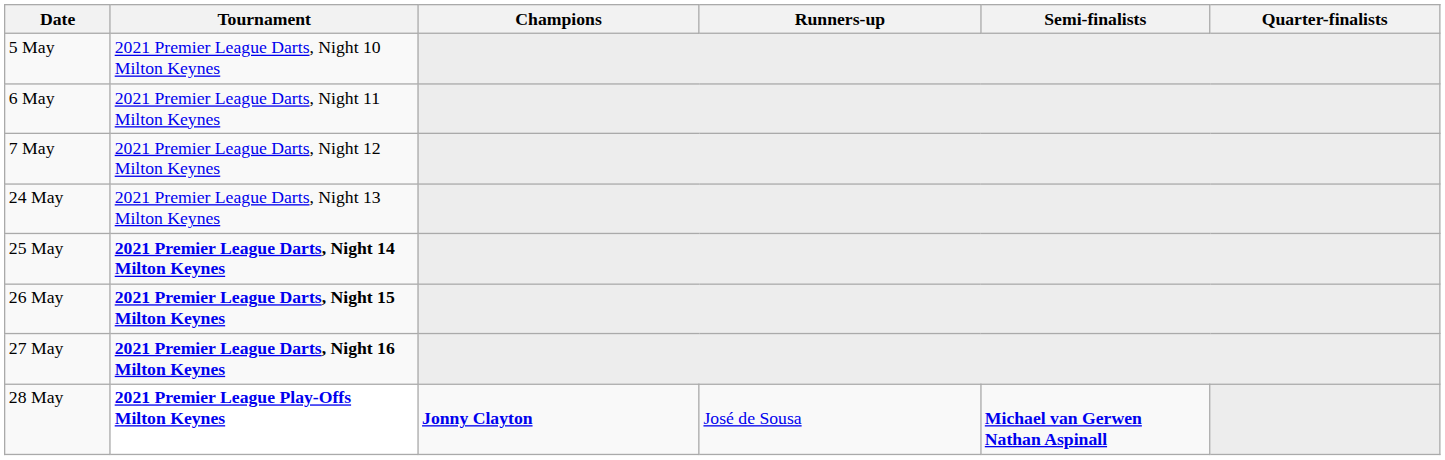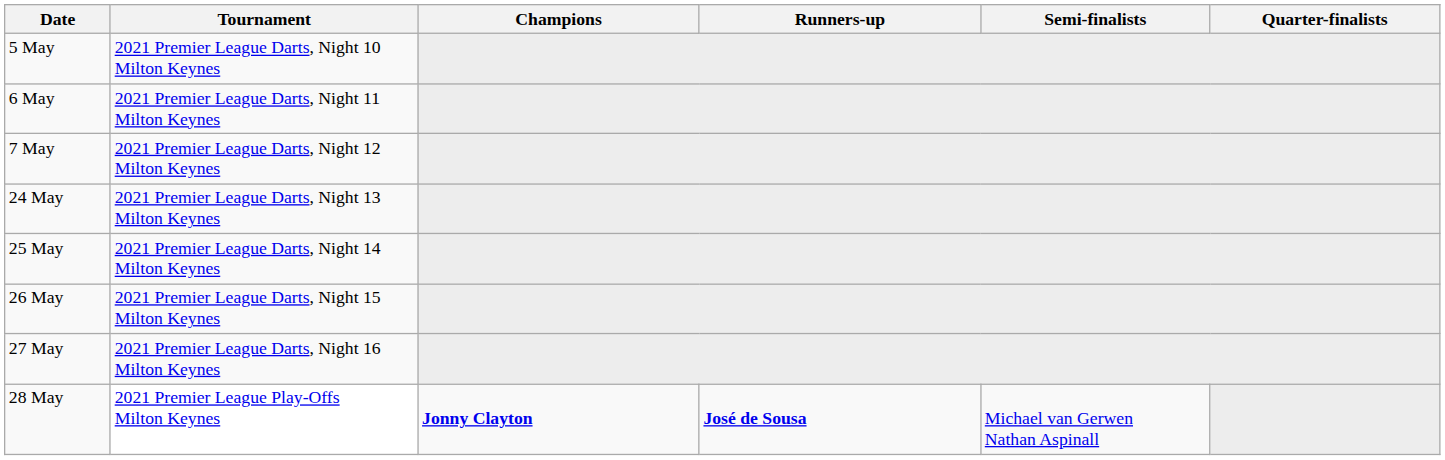25 May | Tournament: bold -> normal
26 May | Tournament: bold -> normal
27 May | Tournament: bold -> normal
28 May | Tournament: bold -> normal
28 May | Runners-up: normal -> bold
28 May | Semi-finalists: bold -> normal
